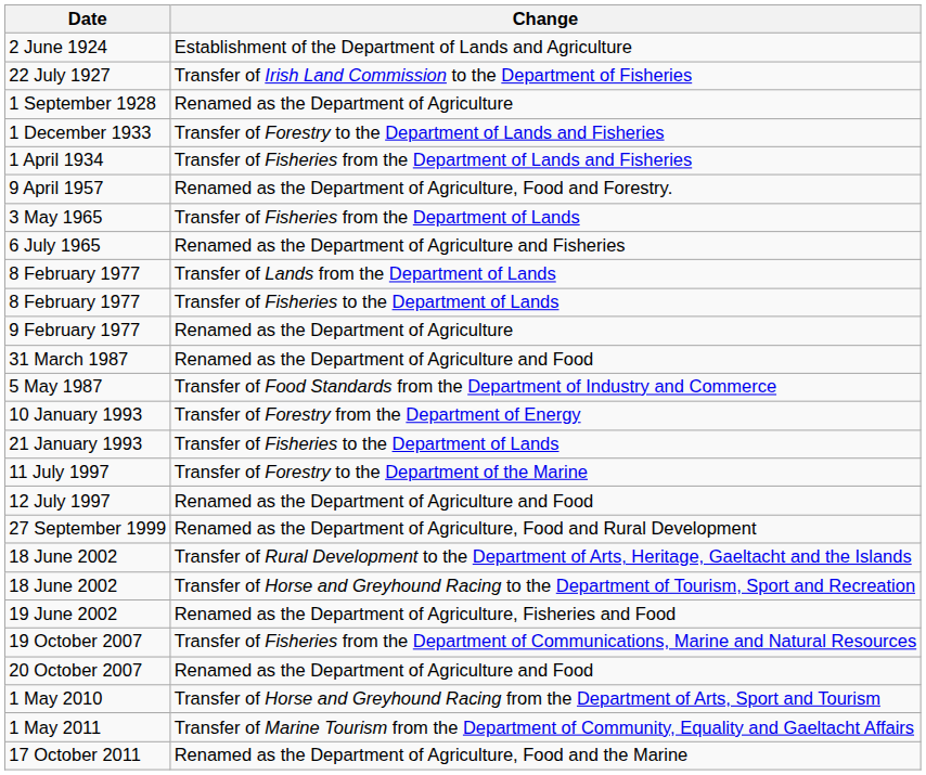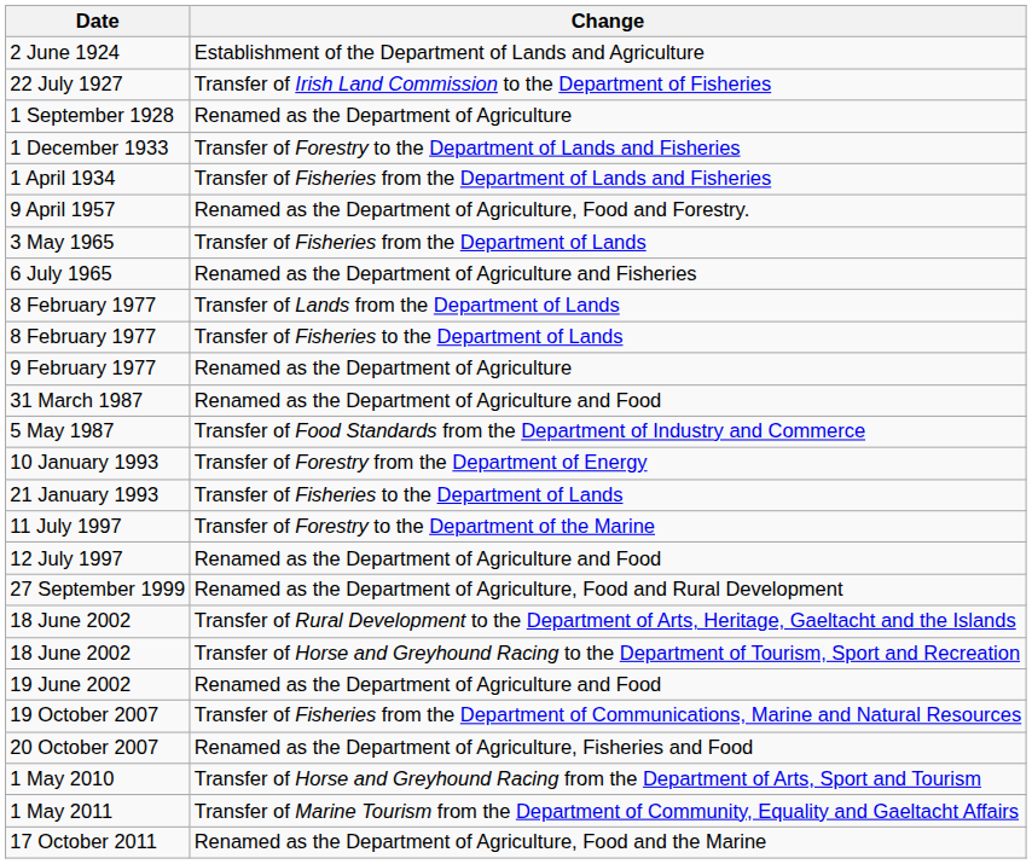row 22 | Change: Renamed as the Department of Agriculture, Fisheries and Food -> Renamed as the Department of Agriculture and Food
row 24 | Change: Renamed as the Department of Agriculture and Food -> Renamed as the Department of Agriculture, Fisheries and Food
